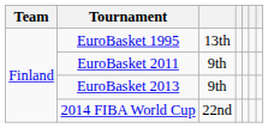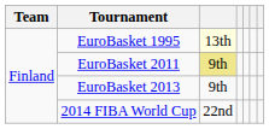EuroBasket 1995 | column 3: no background -> lightyellow background
EuroBasket 2011 | column 3: no background -> khaki background
